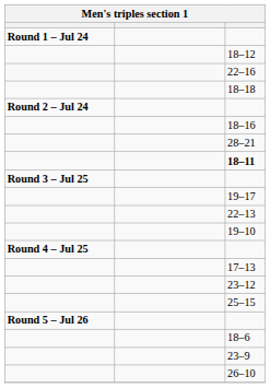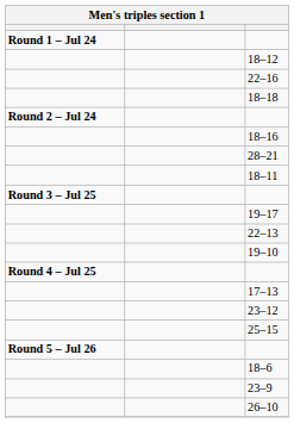18–11 | column 3: bold -> normal
